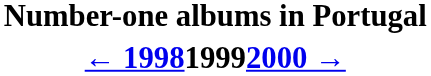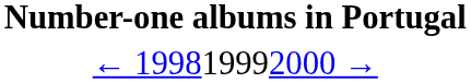row 2 | column 1: bold -> normal
